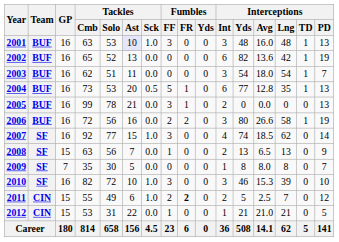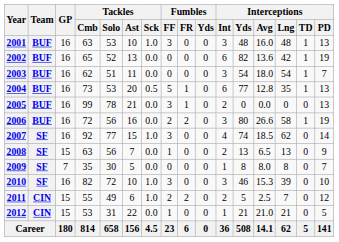2001 | Tackles / Ast: lavender background -> no background
2011 | Fumbles / FR: bold -> normal
